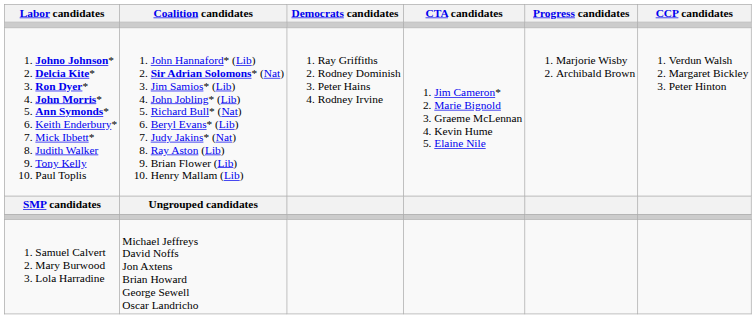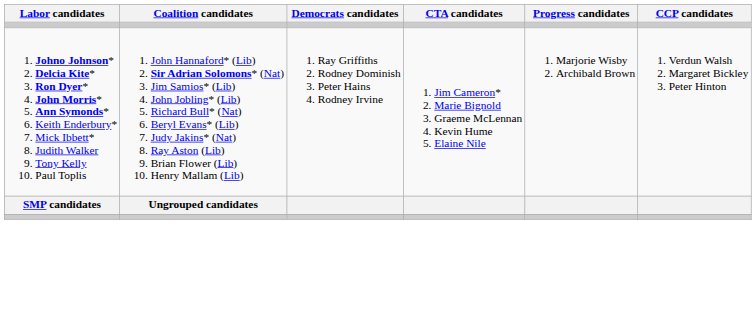- row: Samuel Calvert Mary Burwood Lola Harradine | Michael Jeffreys David Noffs Jon Axtens Brian Howard George Sewell Oscar Landricho
